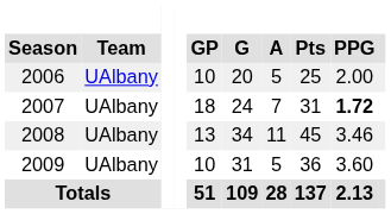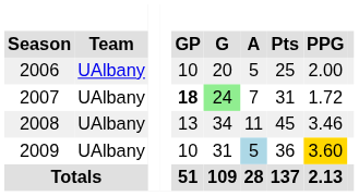2007 | GP: normal -> bold
2007 | G: no background -> lightgreen background
2007 | PPG: bold -> normal
2009 | A: no background -> lightblue background
2009 | PPG: no background -> gold background
